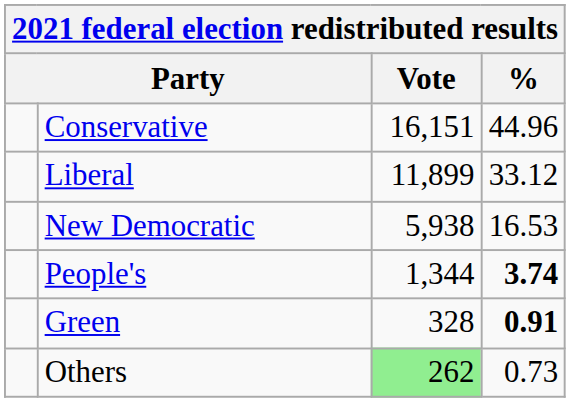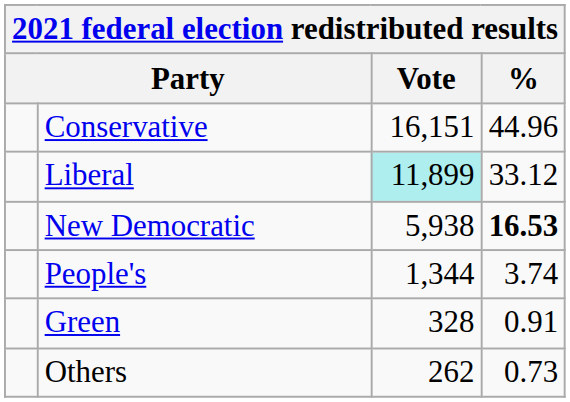Liberal | Vote: no background -> paleturquoise background
New Democratic | %: normal -> bold
People's | %: bold -> normal
Green | %: bold -> normal
Others | Vote: lightgreen background -> no background
